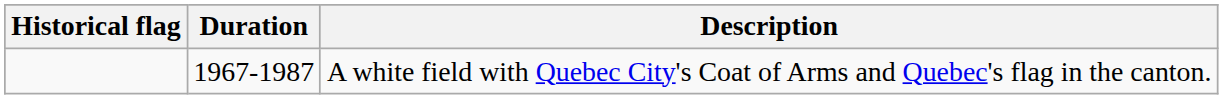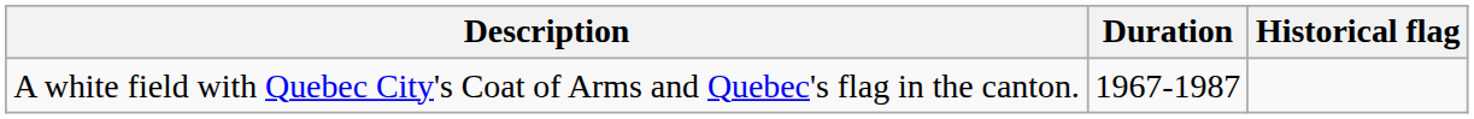columns swapped: Historical flag <-> Description
